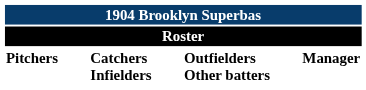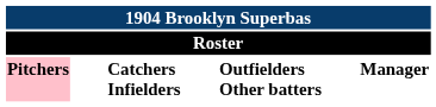Pitchers | column 1: no background -> pink background
